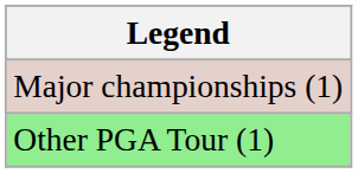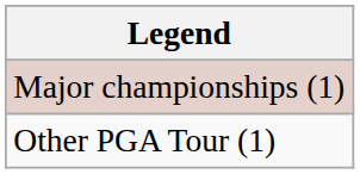row 3 | column 1: lightgreen background -> no background
